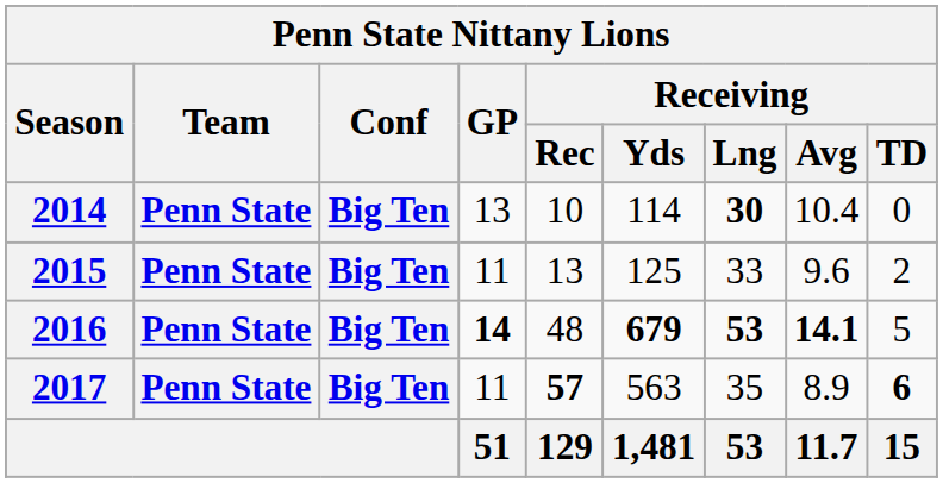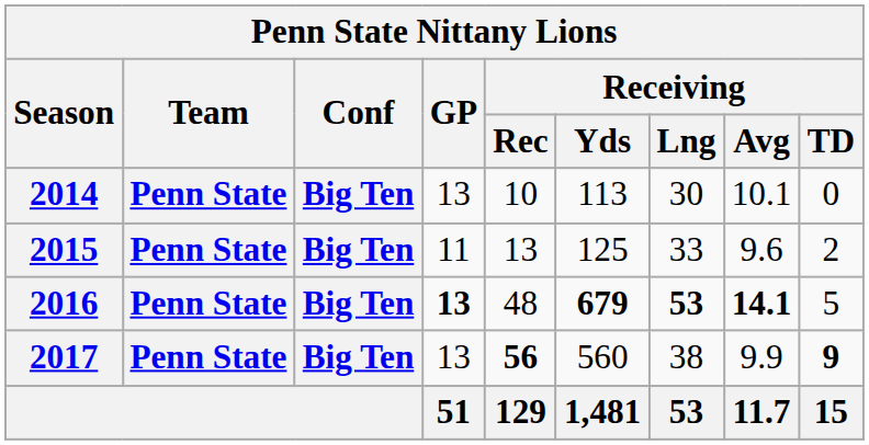2014 | Receiving / Yds: 114 -> 113
2014 | Receiving / Lng: bold -> normal
2014 | Receiving / Avg: 10.4 -> 10.1
2016 | GP: 14 -> 13
2017 | GP: 11 -> 13
2017 | Receiving / Rec: 57 -> 56
2017 | Receiving / Yds: 563 -> 560
2017 | Receiving / Lng: 35 -> 38
2017 | Receiving / Avg: 8.9 -> 9.9
2017 | Receiving / TD: 6 -> 9
